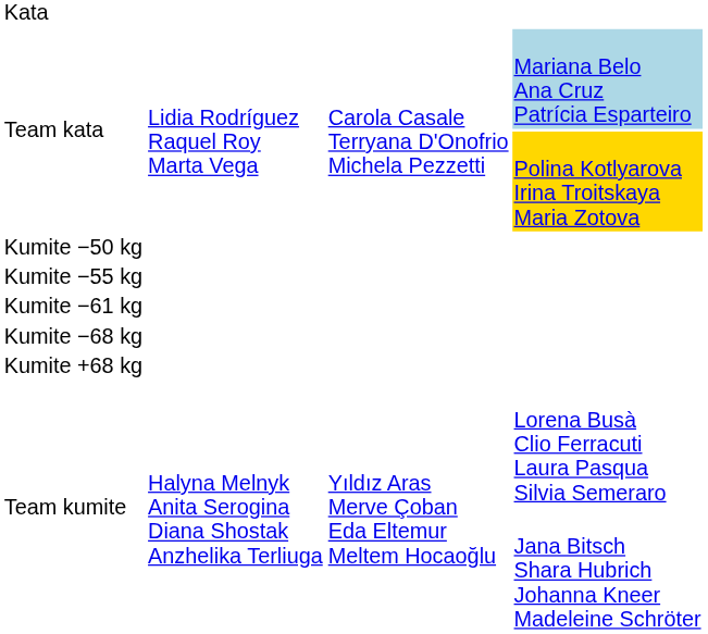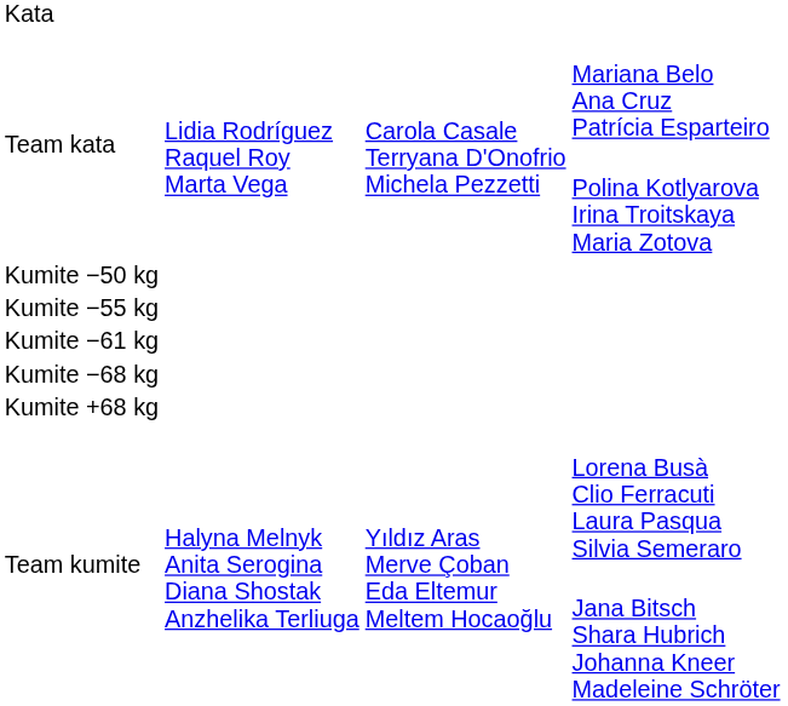Team kata / Mariana Belo Ana Cruz Patrícia Esparteiro | column 4: lightblue background -> no background
Team kata / Polina Kotlyarova Irina Troitskaya Maria Zotova | column 4: gold background -> no background
